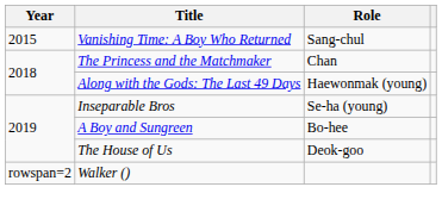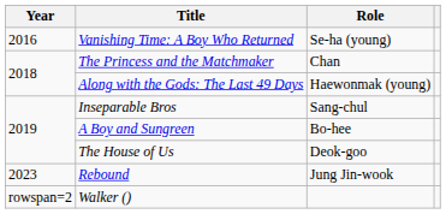Vanishing Time: A Boy Who Returned | Year: 2015 -> 2016
Vanishing Time: A Boy Who Returned | Role: Sang-chul -> Se-ha (young)
Inseparable Bros | Role: Se-ha (young) -> Sang-chul
+ row: 2023 | Rebound | Jung Jin-wook
